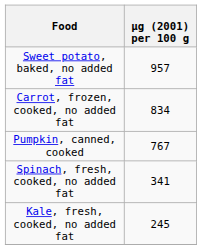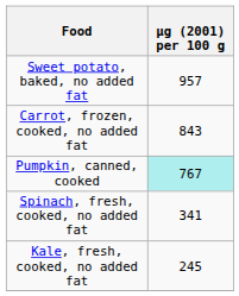Carrot, frozen, cooked, no added fat | μg (2001) per 100 g: 834 -> 843
Pumpkin, canned, cooked | μg (2001) per 100 g: no background -> paleturquoise background
